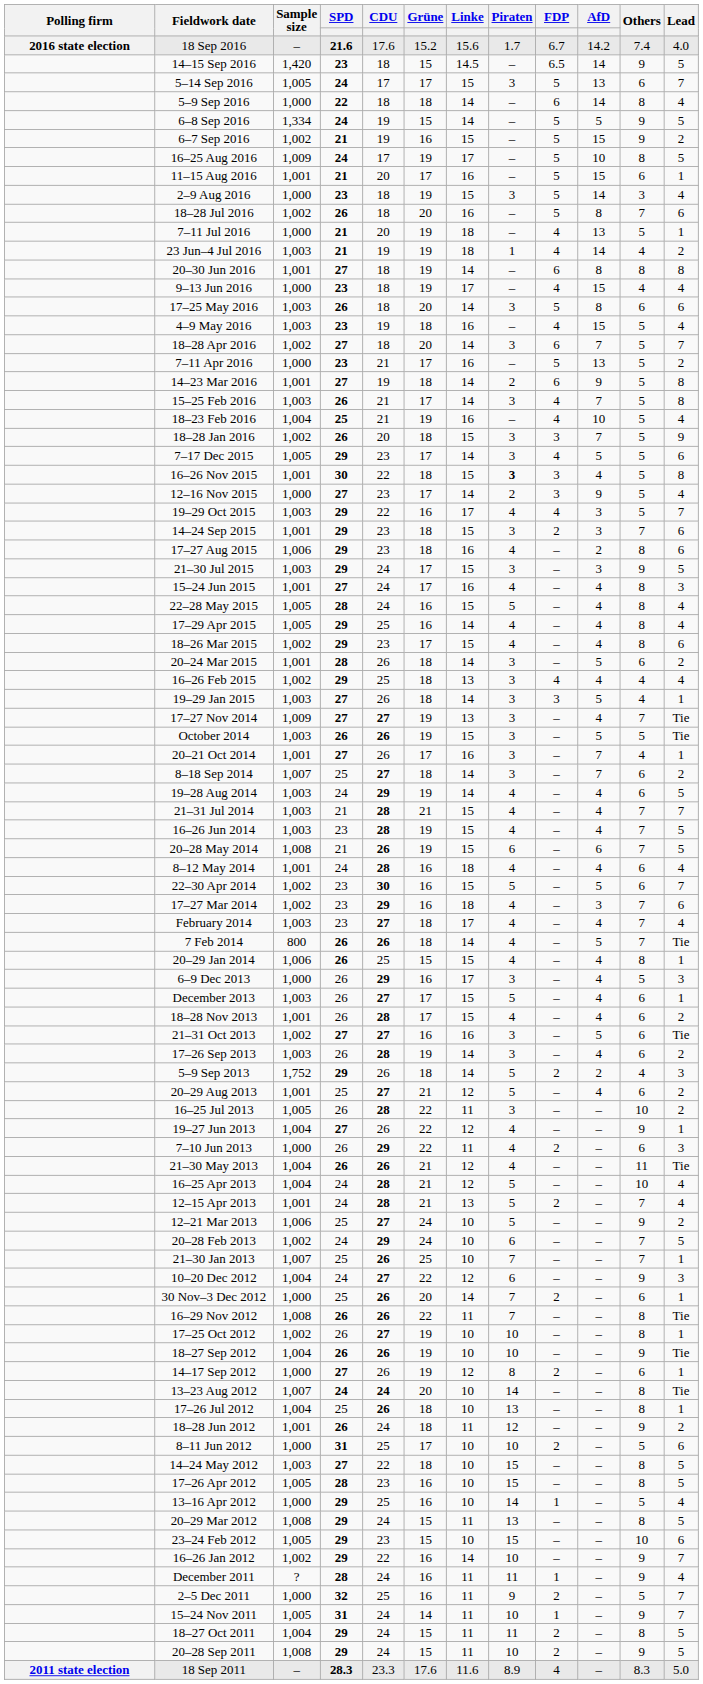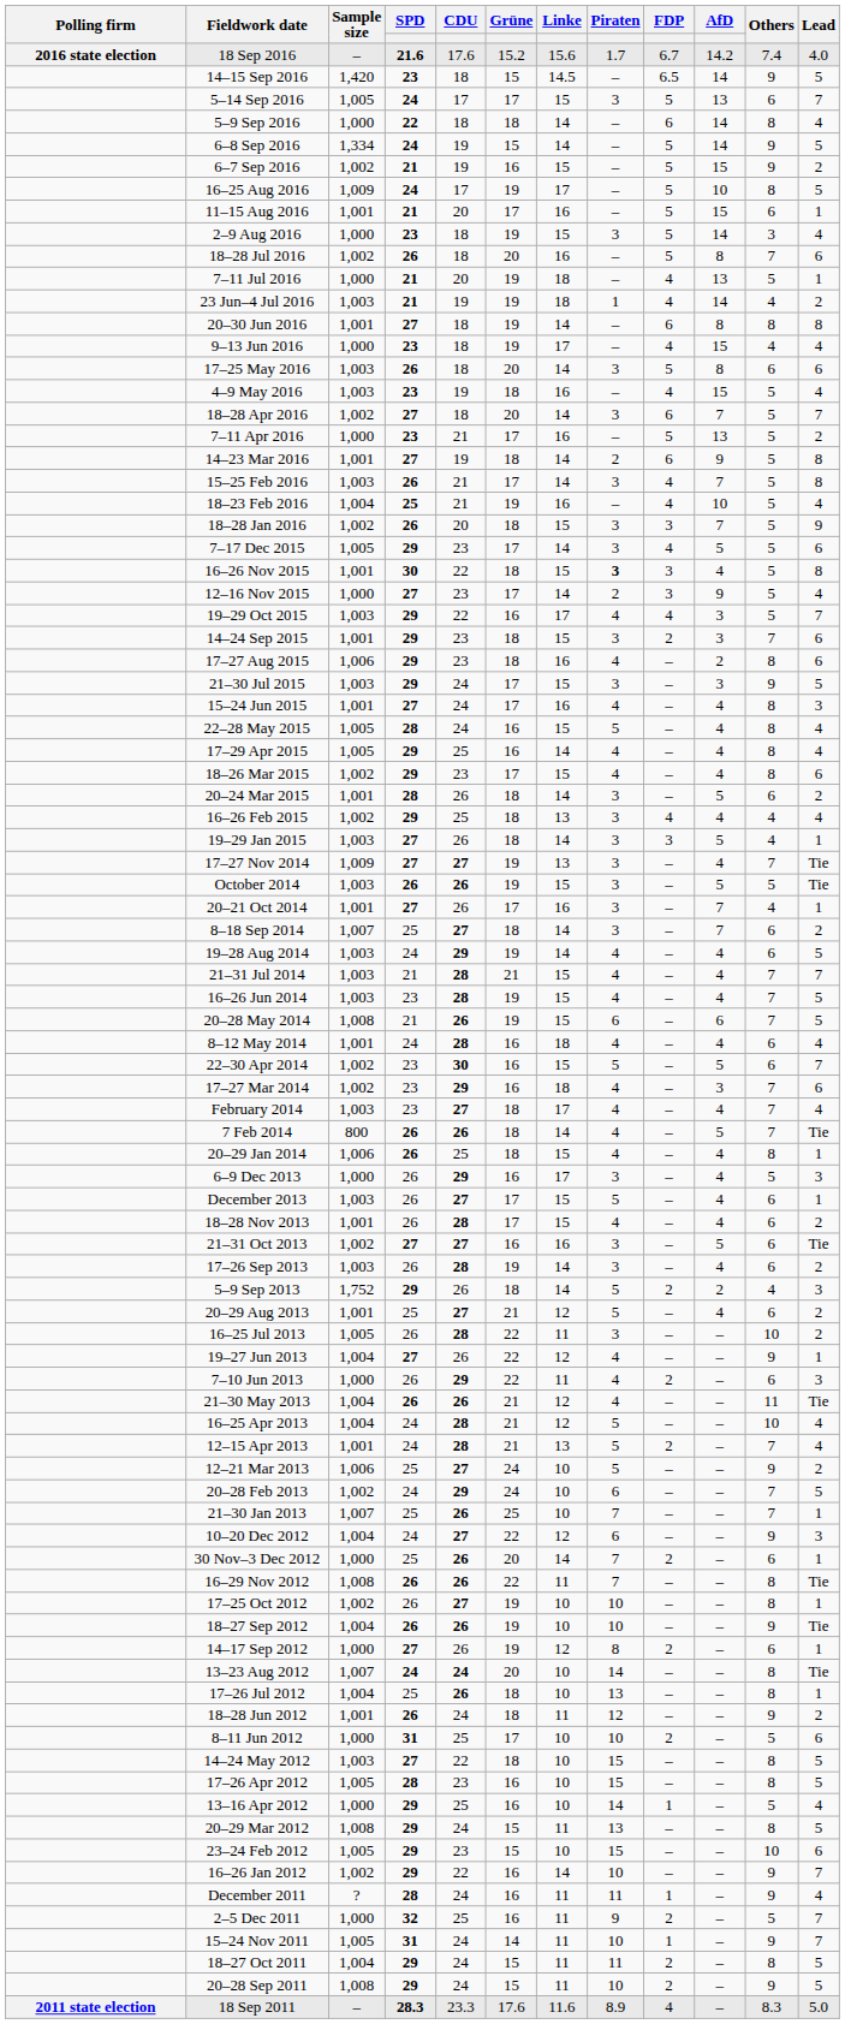6–8 Sep 2016 | AfD: 5 -> 14
20–29 Jan 2014 | Grüne: 15 -> 18
